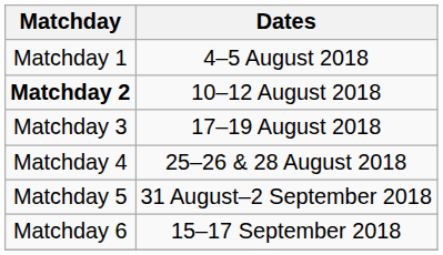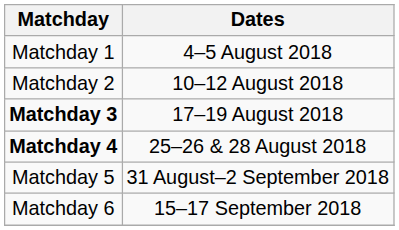Matchday 2 | Matchday: bold -> normal
Matchday 3 | Matchday: normal -> bold
Matchday 4 | Matchday: normal -> bold
